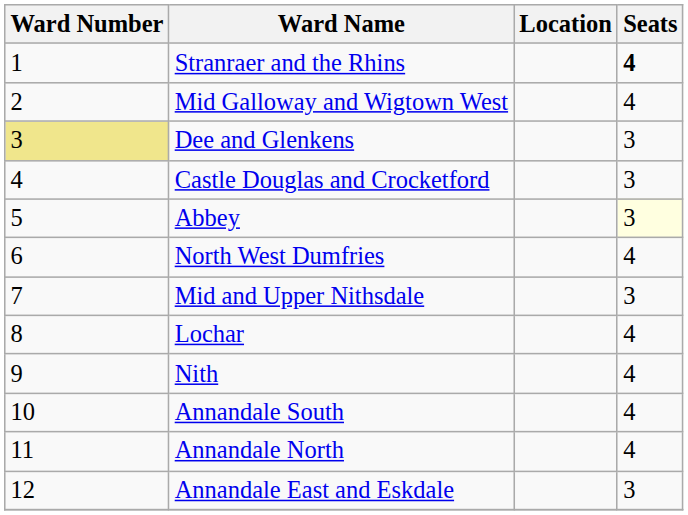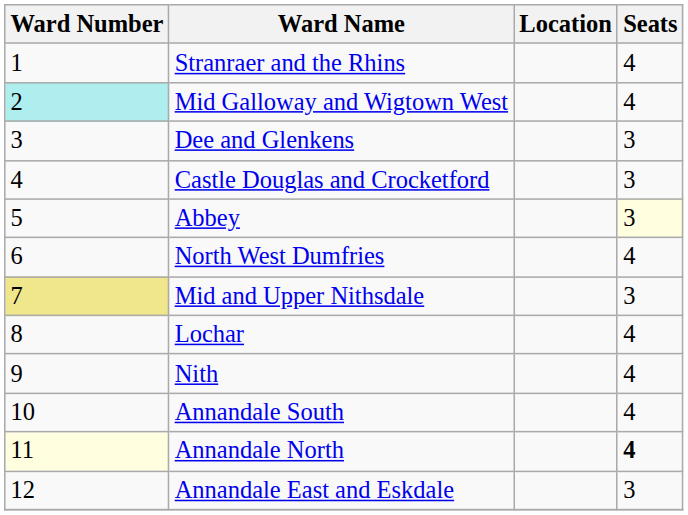Stranraer and the Rhins | Seats: bold -> normal
Mid Galloway and Wigtown West | Ward Number: no background -> paleturquoise background
Dee and Glenkens | Ward Number: khaki background -> no background
Mid and Upper Nithsdale | Ward Number: no background -> khaki background
Annandale North | Ward Number: no background -> lightyellow background
Annandale North | Seats: normal -> bold
